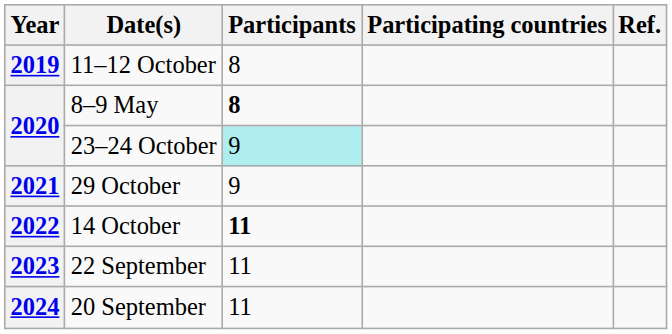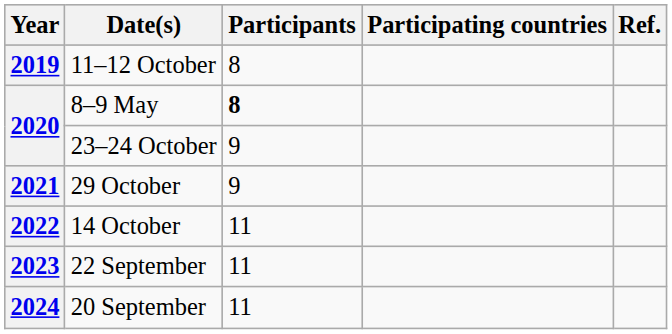23–24 October | Participants: paleturquoise background -> no background
14 October | Participants: bold -> normal
